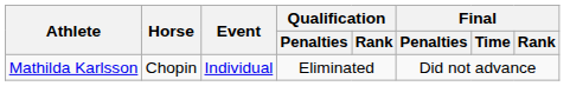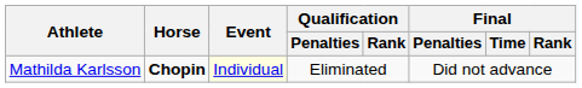Mathilda Karlsson | Horse: normal -> bold
Mathilda Karlsson | Event: no background -> lightyellow background
